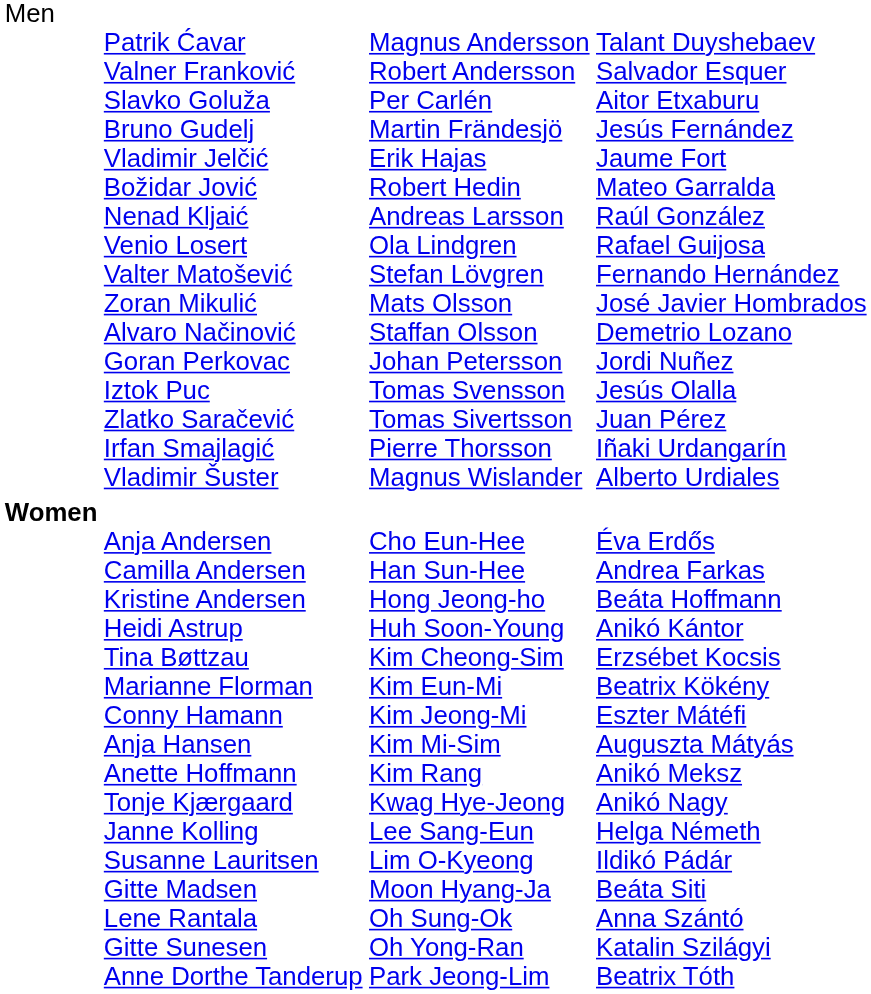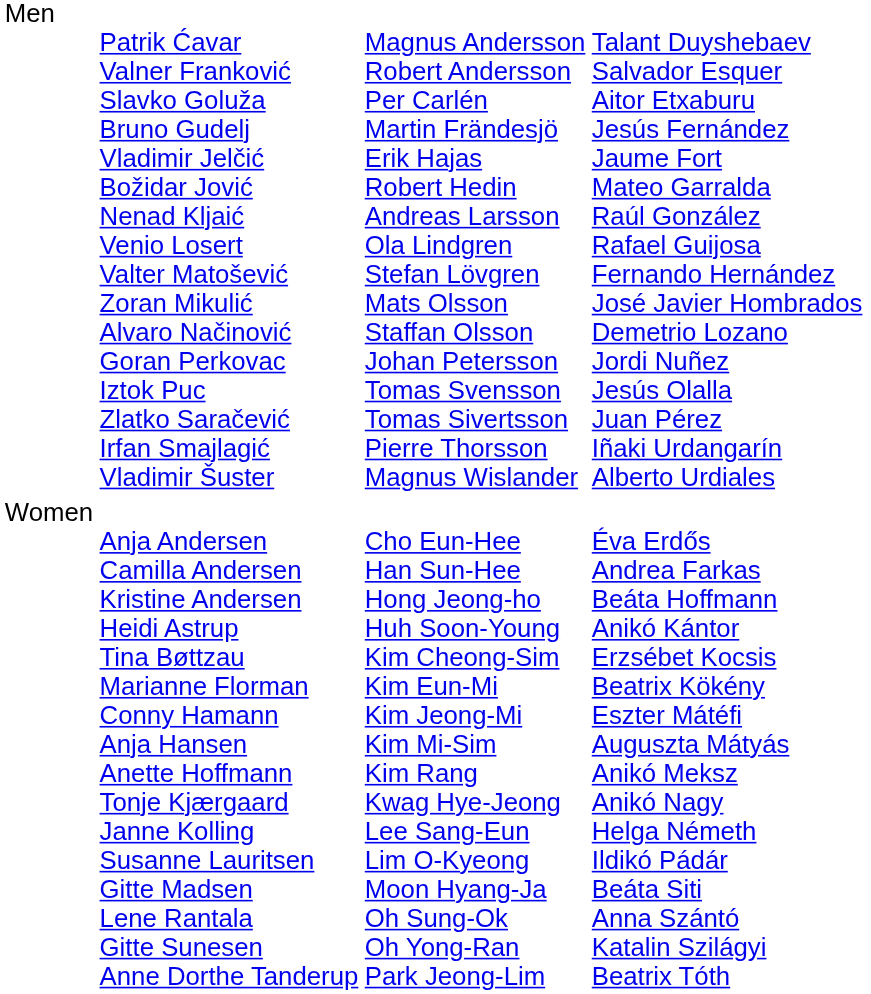Women | column 1: bold -> normal
